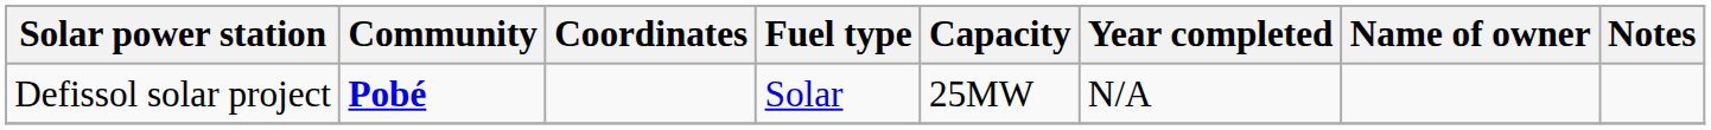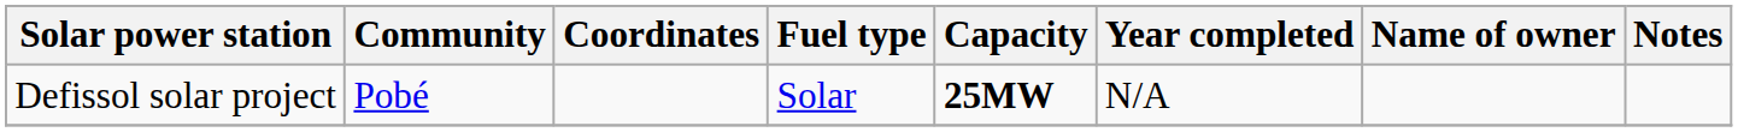Defissol solar project | Community: bold -> normal
Defissol solar project | Capacity: normal -> bold
